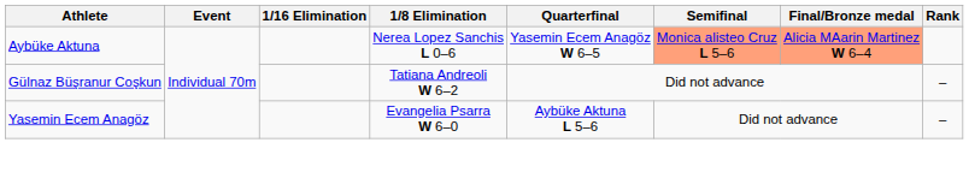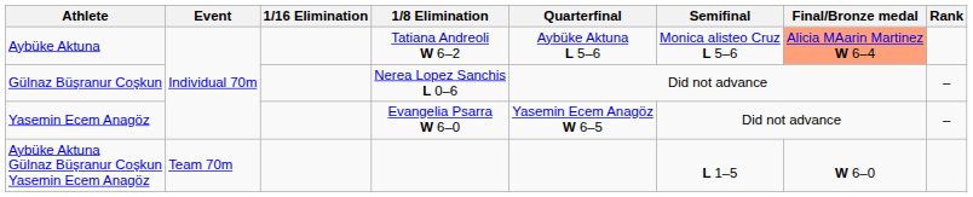Aybüke Aktuna | 1/8 Elimination: Nerea Lopez Sanchis L 0–6 -> Tatiana Andreoli W 6–2
Aybüke Aktuna | Quarterfinal: Yasemin Ecem Anagöz W 6–5 -> Aybüke Aktuna L 5–6
Aybüke Aktuna | Semifinal: lightsalmon background -> no background
Gülnaz Büşranur Coşkun | 1/8 Elimination: Tatiana Andreoli W 6–2 -> Nerea Lopez Sanchis L 0–6
Yasemin Ecem Anagöz | Quarterfinal: Aybüke Aktuna L 5–6 -> Yasemin Ecem Anagöz W 6–5
+ row: Aybüke Aktuna Gülnaz Büşranur Coşkun Yasemin Ecem Anagöz | Team 70m | L 1–5 | W 6–0
